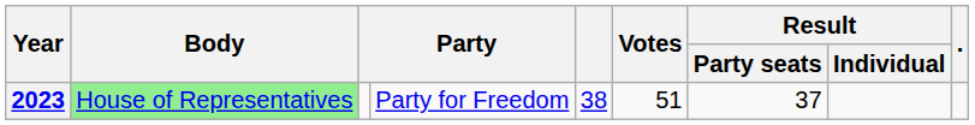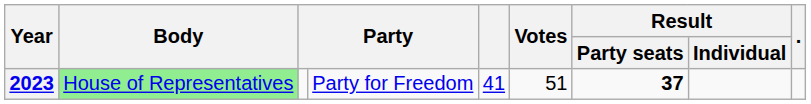2023 | column 5: 38 -> 41
2023 | Result / Party seats: normal -> bold
